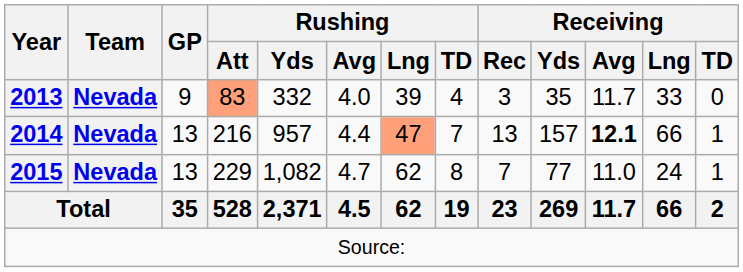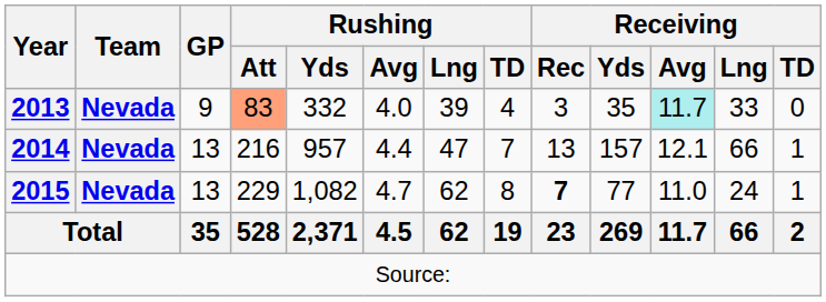2013 | Receiving / Avg: no background -> paleturquoise background
2014 | Rushing / Lng: lightsalmon background -> no background
2014 | Receiving / Avg: bold -> normal
2015 | Receiving / Rec: normal -> bold
